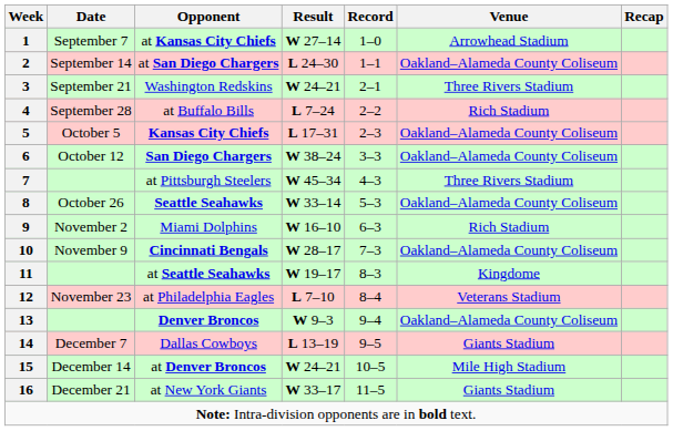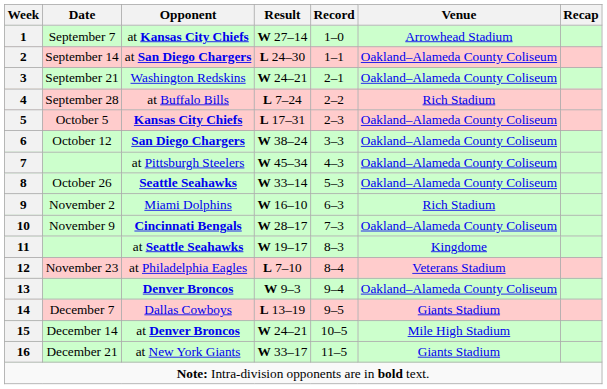3 | Venue: Three Rivers Stadium -> Oakland–Alameda County Coliseum
7 | Venue: Three Rivers Stadium -> Oakland–Alameda County Coliseum
